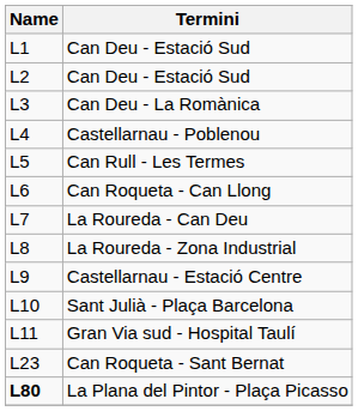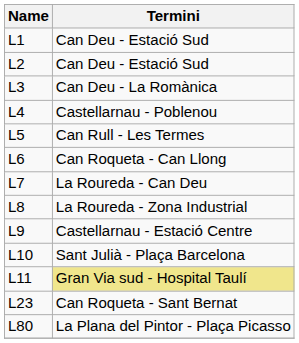row 12 | Termini: no background -> khaki background
row 14 | Name: bold -> normal
